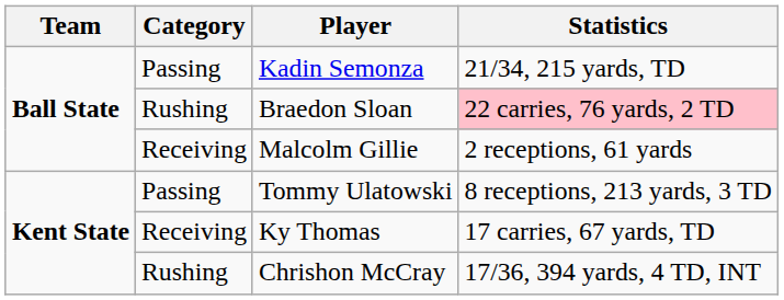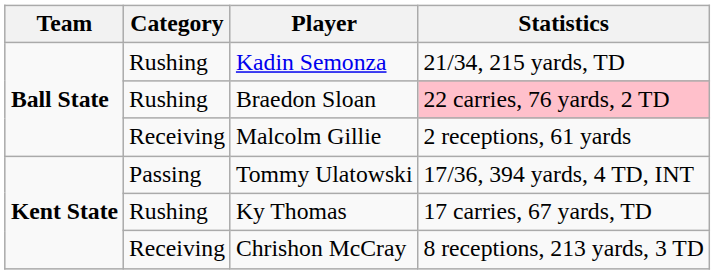Kadin Semonza | Category: Passing -> Rushing
Tommy Ulatowski | Statistics: 8 receptions, 213 yards, 3 TD -> 17/36, 394 yards, 4 TD, INT
Ky Thomas | Category: Receiving -> Rushing
Chrishon McCray | Category: Rushing -> Receiving
Chrishon McCray | Statistics: 17/36, 394 yards, 4 TD, INT -> 8 receptions, 213 yards, 3 TD
